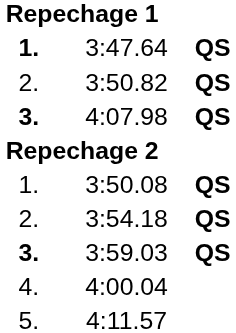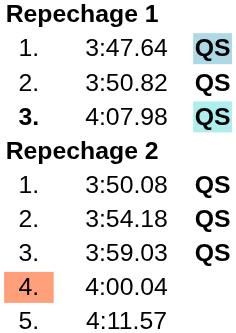3:47.64 | column 1: bold -> normal
3:47.64 | column 3: no background -> lightblue background
4:07.98 | column 3: no background -> paleturquoise background
3:59.03 | column 1: bold -> normal
4:00.04 | column 1: no background -> lightsalmon background
